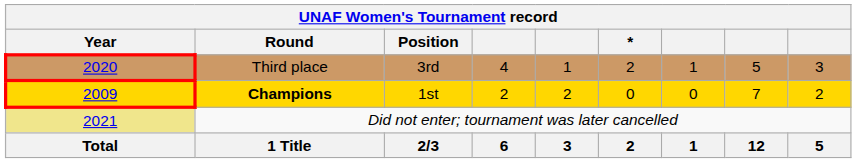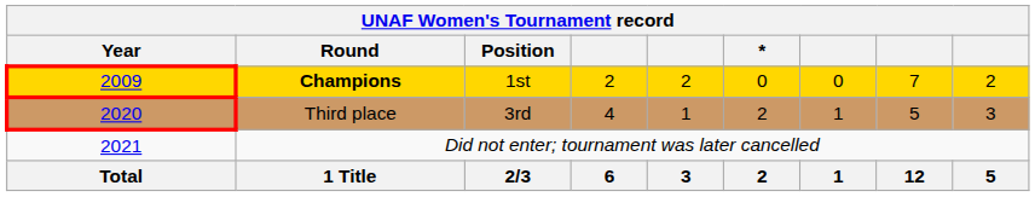rows swapped: Champions <-> Third place
Did not enter; tournament was later cancelled | Year: khaki background -> no background
